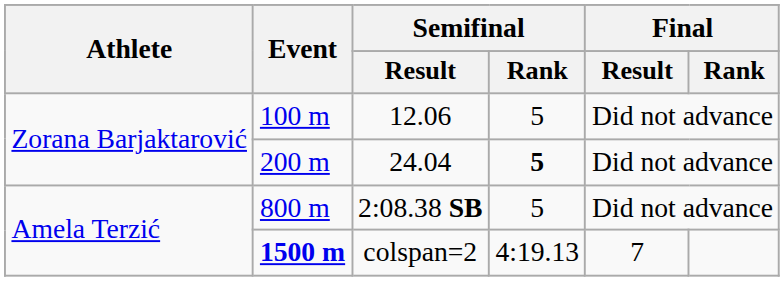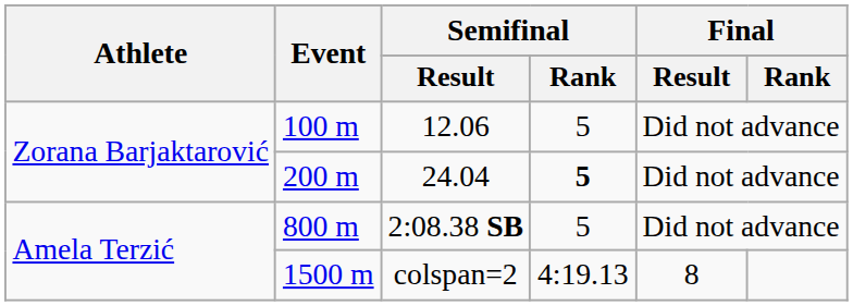colspan=2 | Event: bold -> normal
colspan=2 | Final / Result: 7 -> 8
